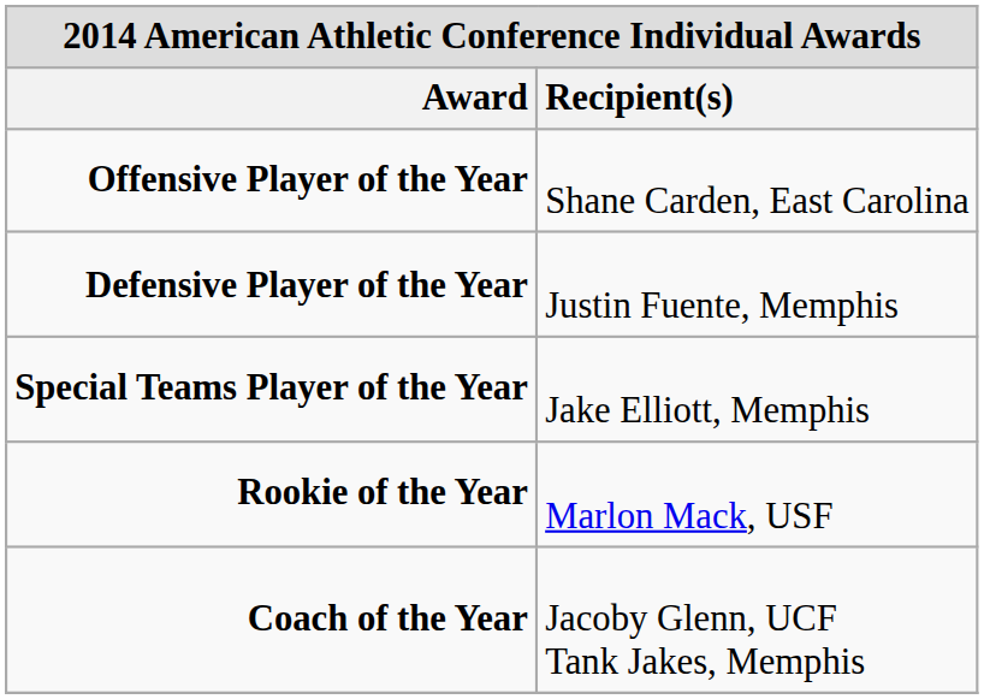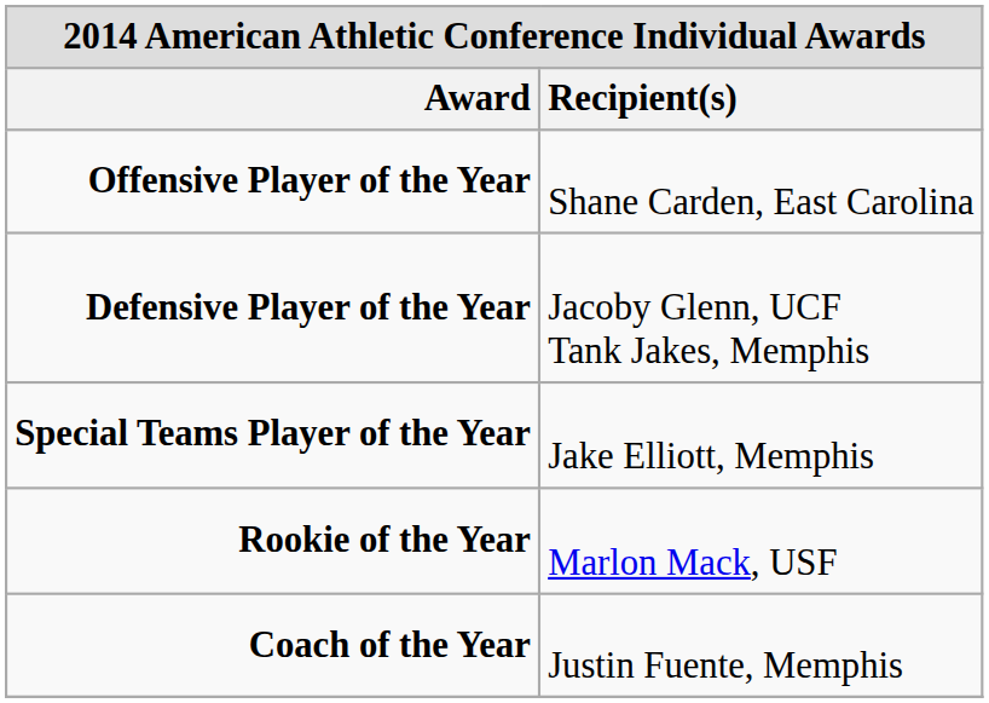Defensive Player of the Year | Recipient(s): Justin Fuente, Memphis -> Jacoby Glenn, UCF Tank Jakes, Memphis
Coach of the Year | Recipient(s): Jacoby Glenn, UCF Tank Jakes, Memphis -> Justin Fuente, Memphis
